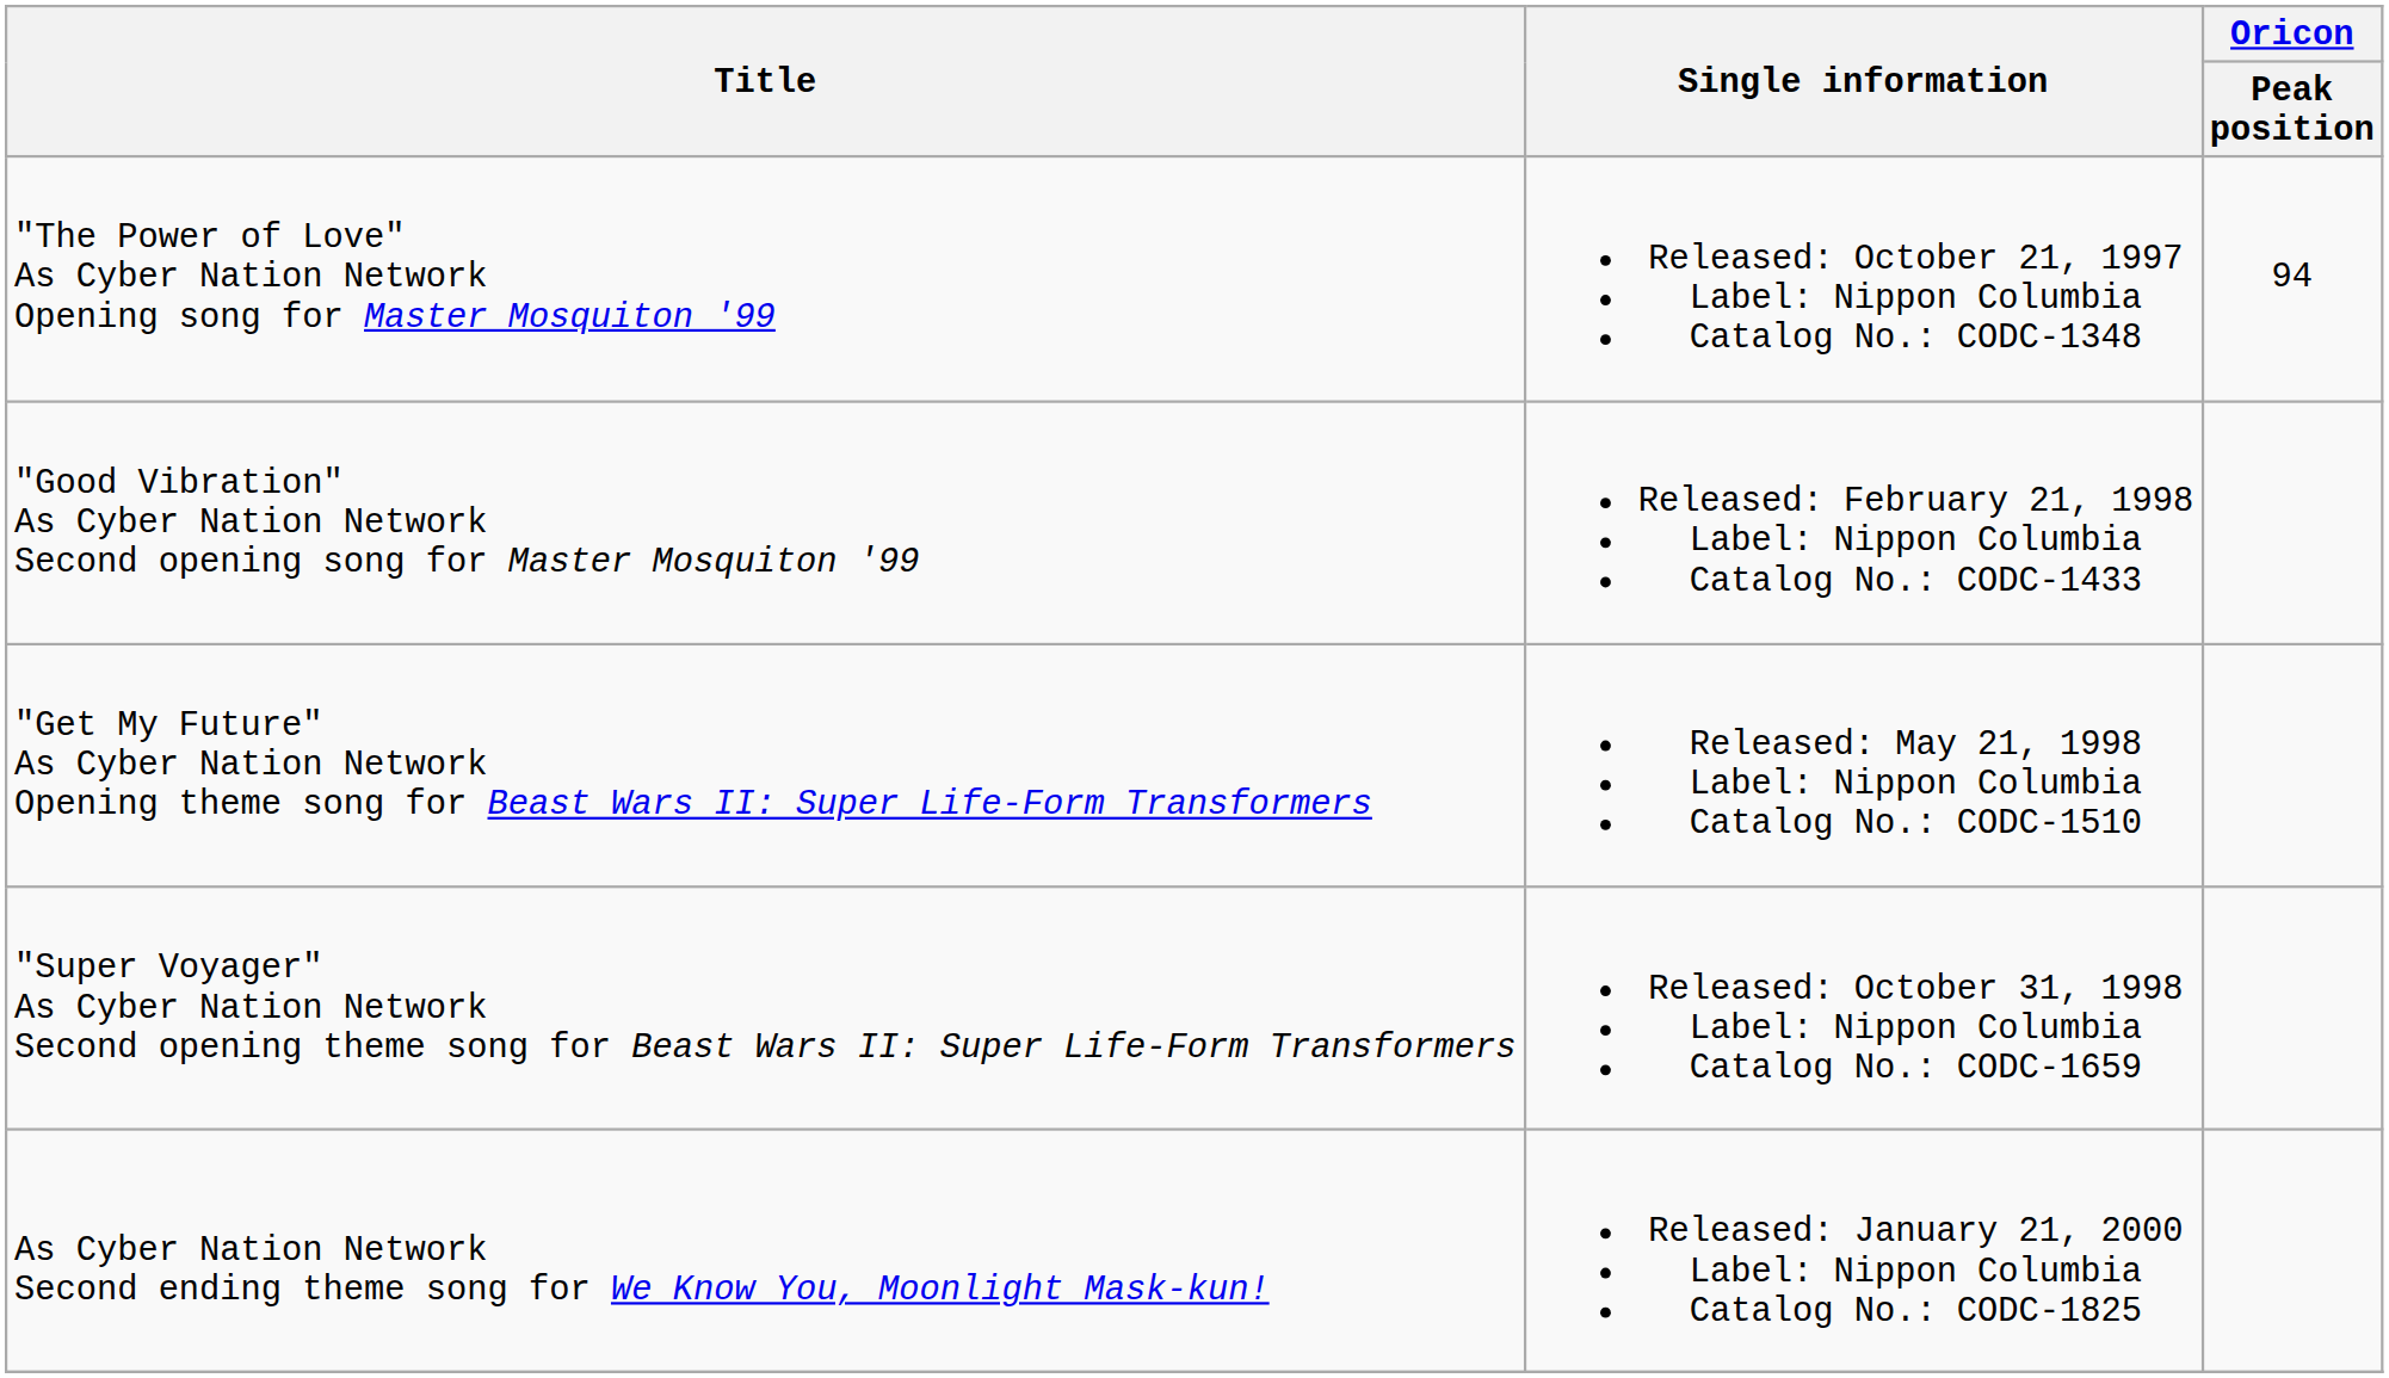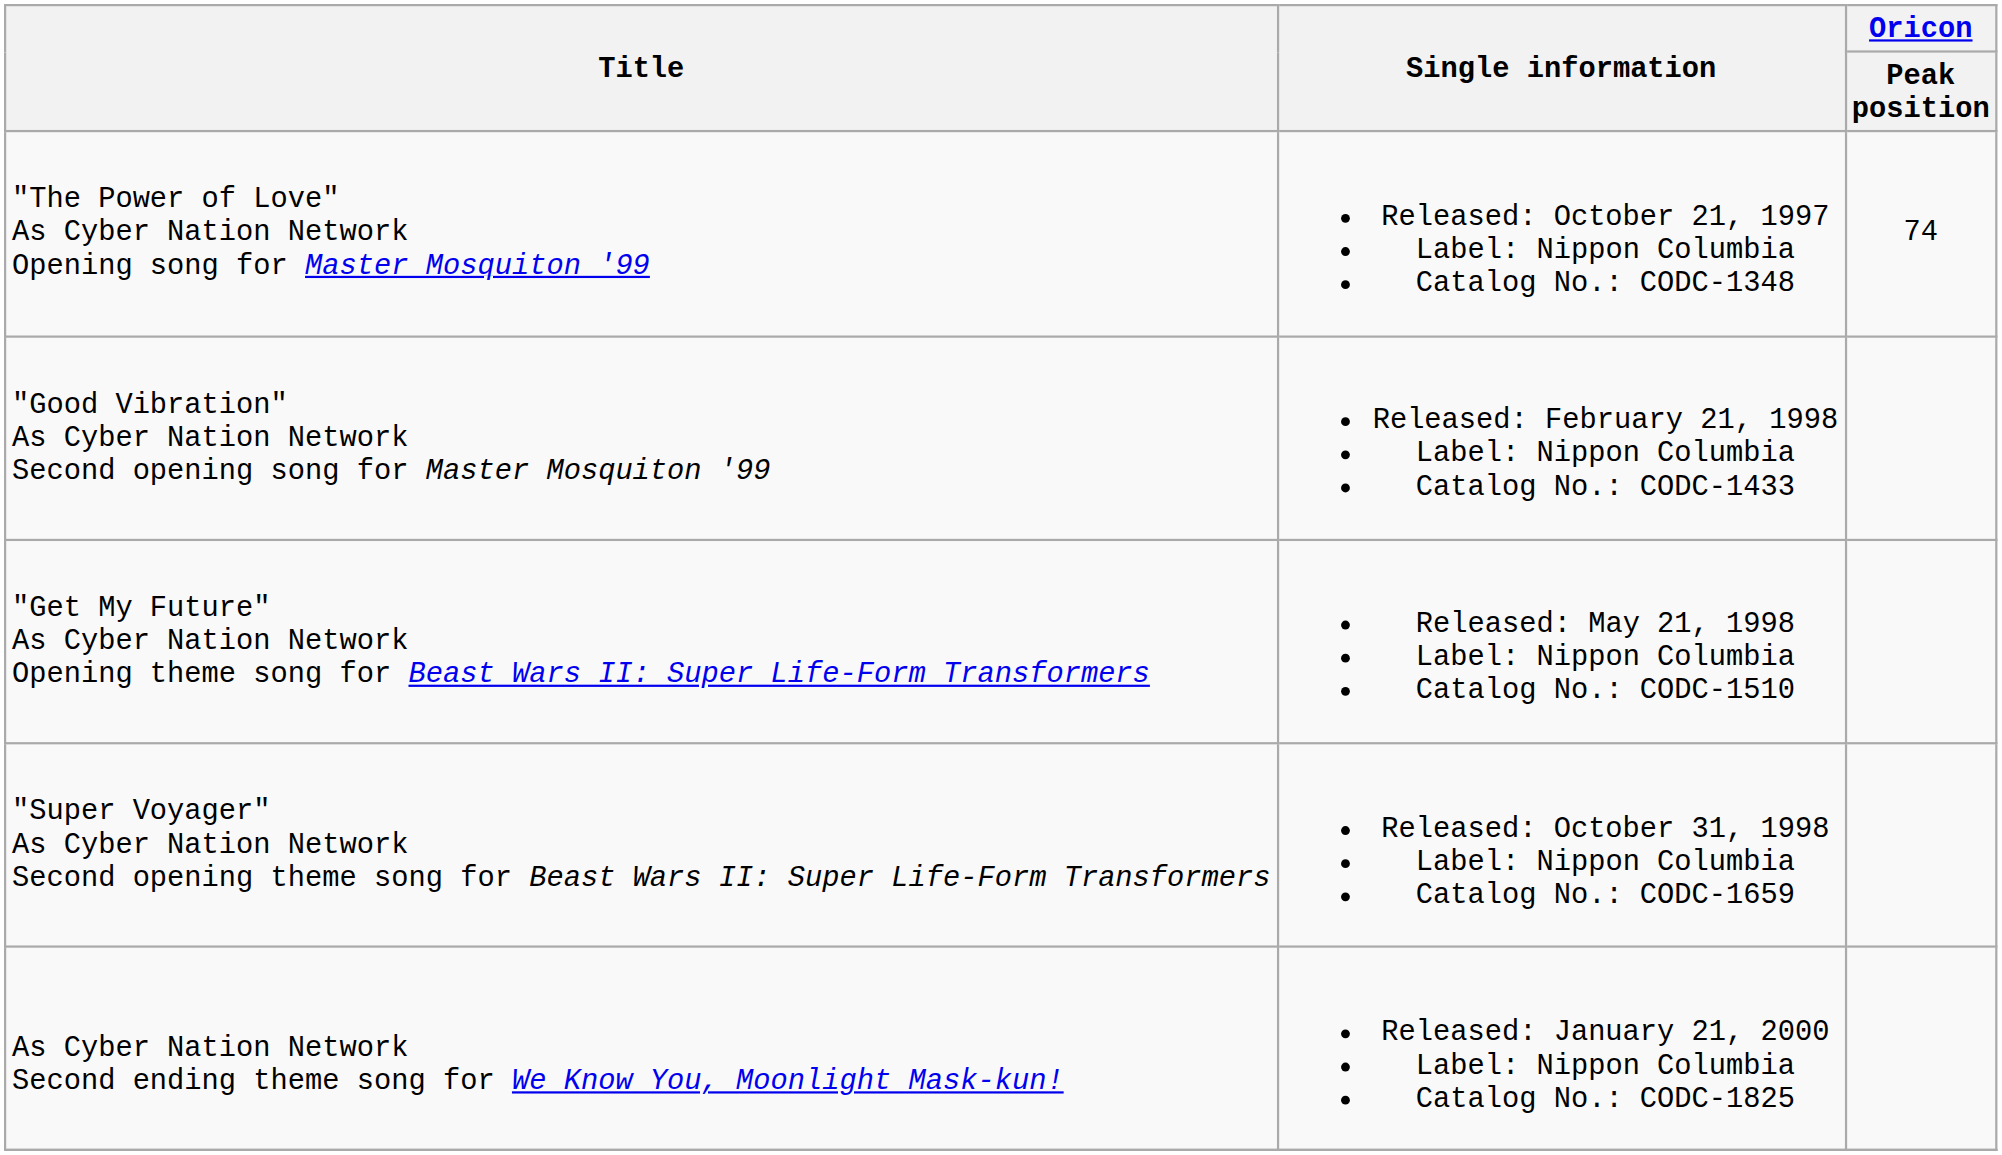row 3 | Oricon / Peak position: 94 -> 74
